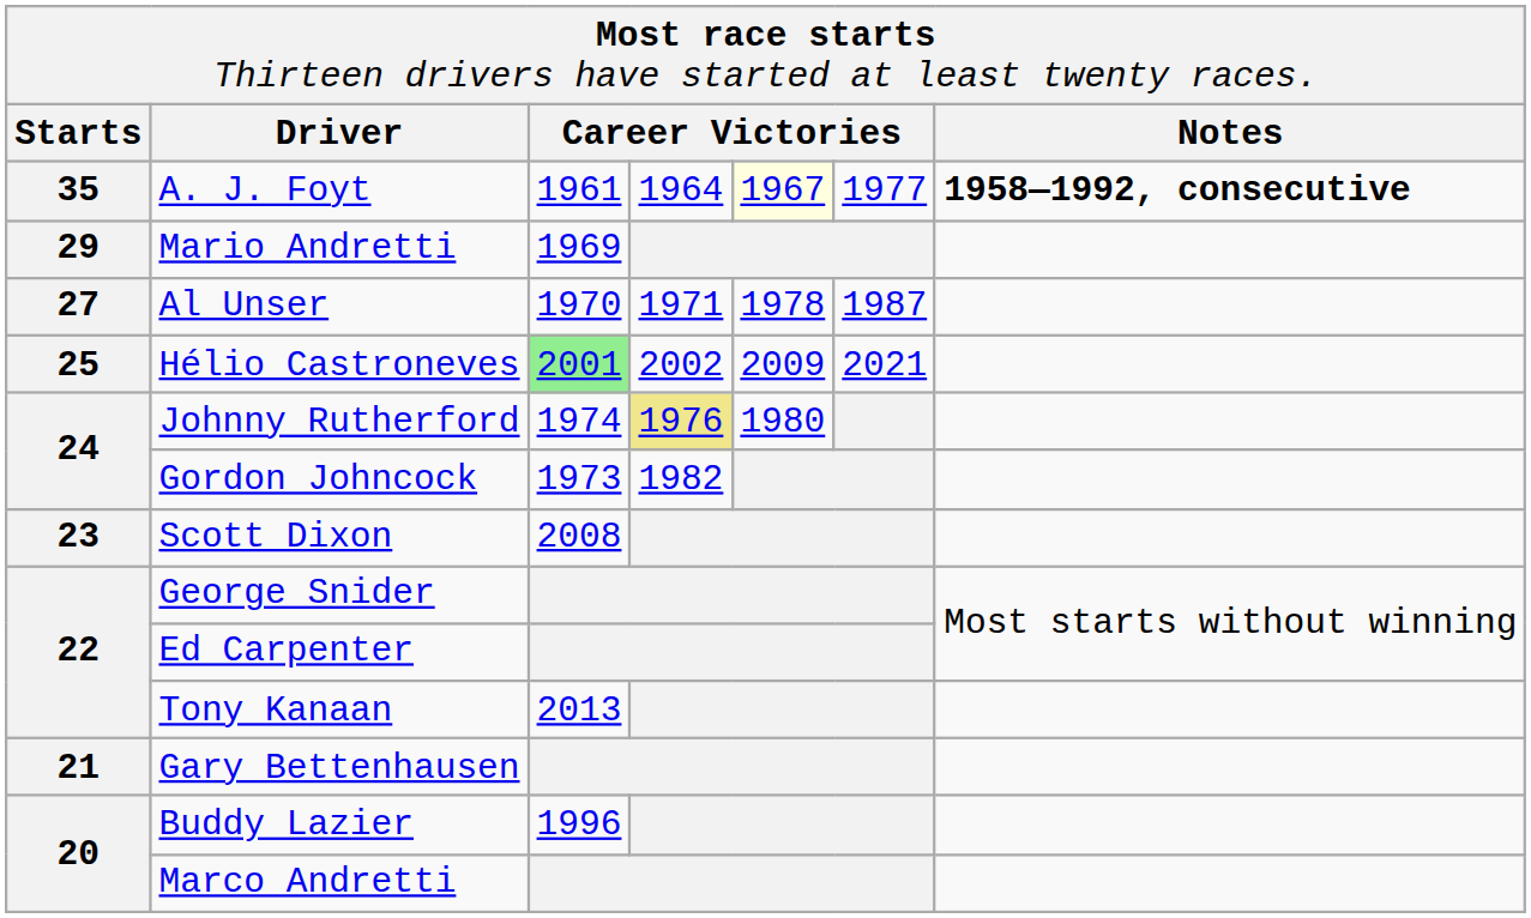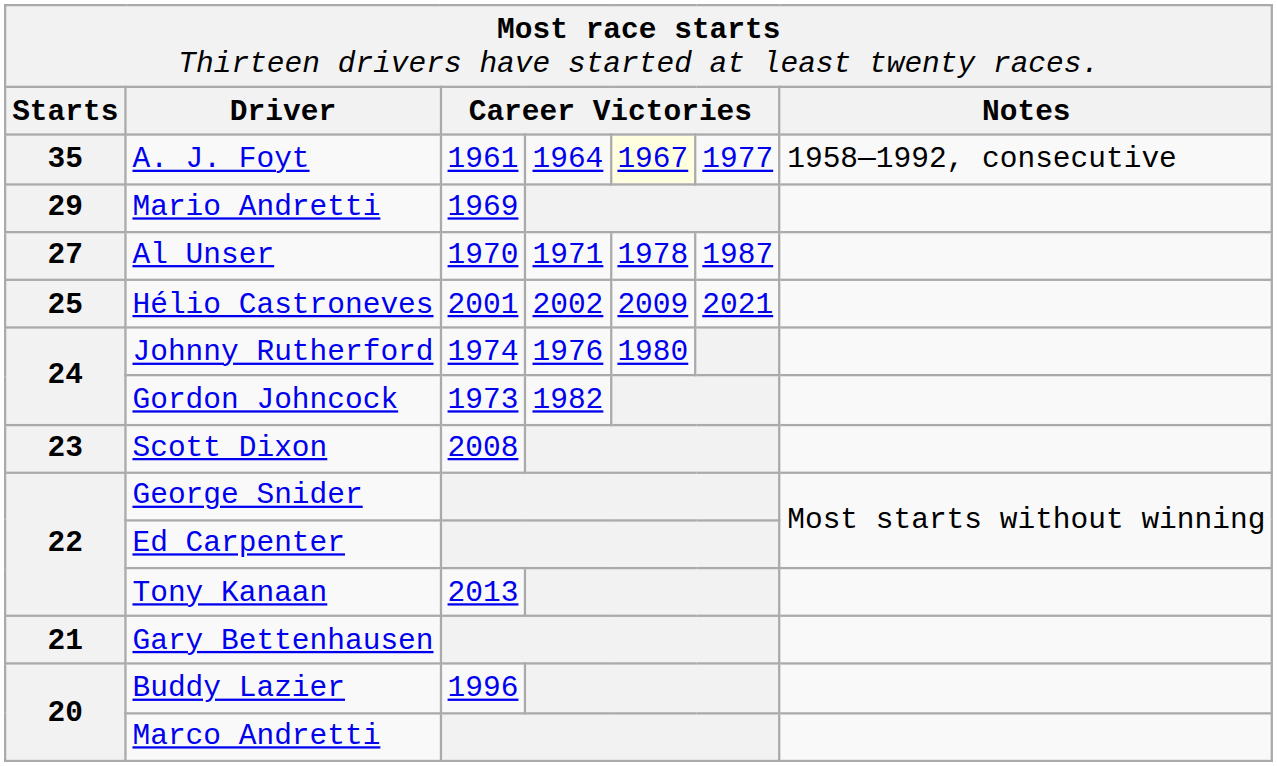A. J. Foyt | column 7: bold -> normal
Hélio Castroneves | column 3: lightgreen background -> no background
Johnny Rutherford | column 4: khaki background -> no background
